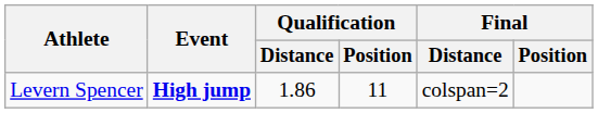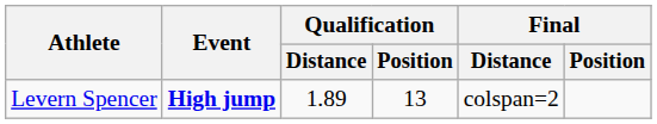Levern Spencer | Qualification / Distance: 1.86 -> 1.89
Levern Spencer | Qualification / Position: 11 -> 13
